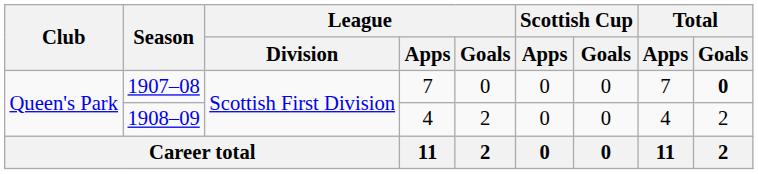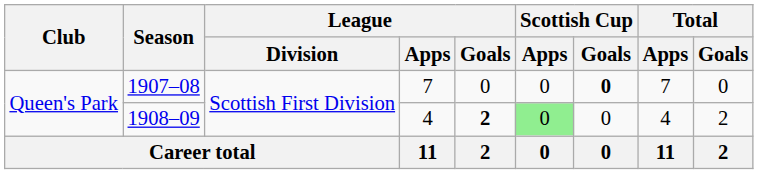1907–08 | Scottish Cup / Goals: normal -> bold
1907–08 | Total / Goals: bold -> normal
1908–09 | League / Goals: normal -> bold
1908–09 | Scottish Cup / Apps: no background -> lightgreen background
